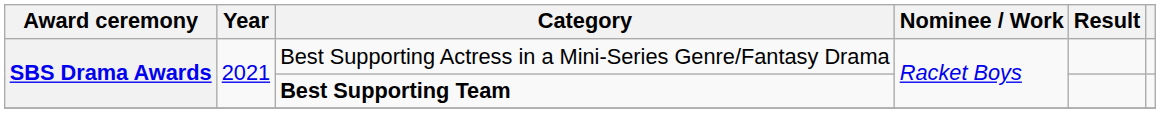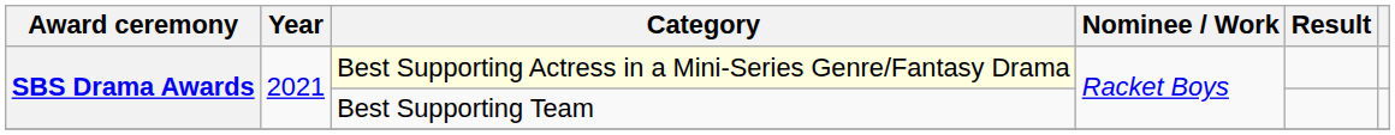Best Supporting Actress in a Mini-Series Genre/Fantasy Drama | Category: no background -> lightyellow background
Best Supporting Team | Category: bold -> normal
